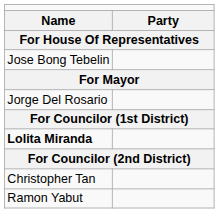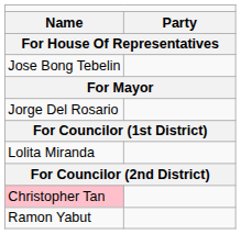Lolita Miranda | column 1: bold -> normal
Christopher Tan | column 1: no background -> pink background
